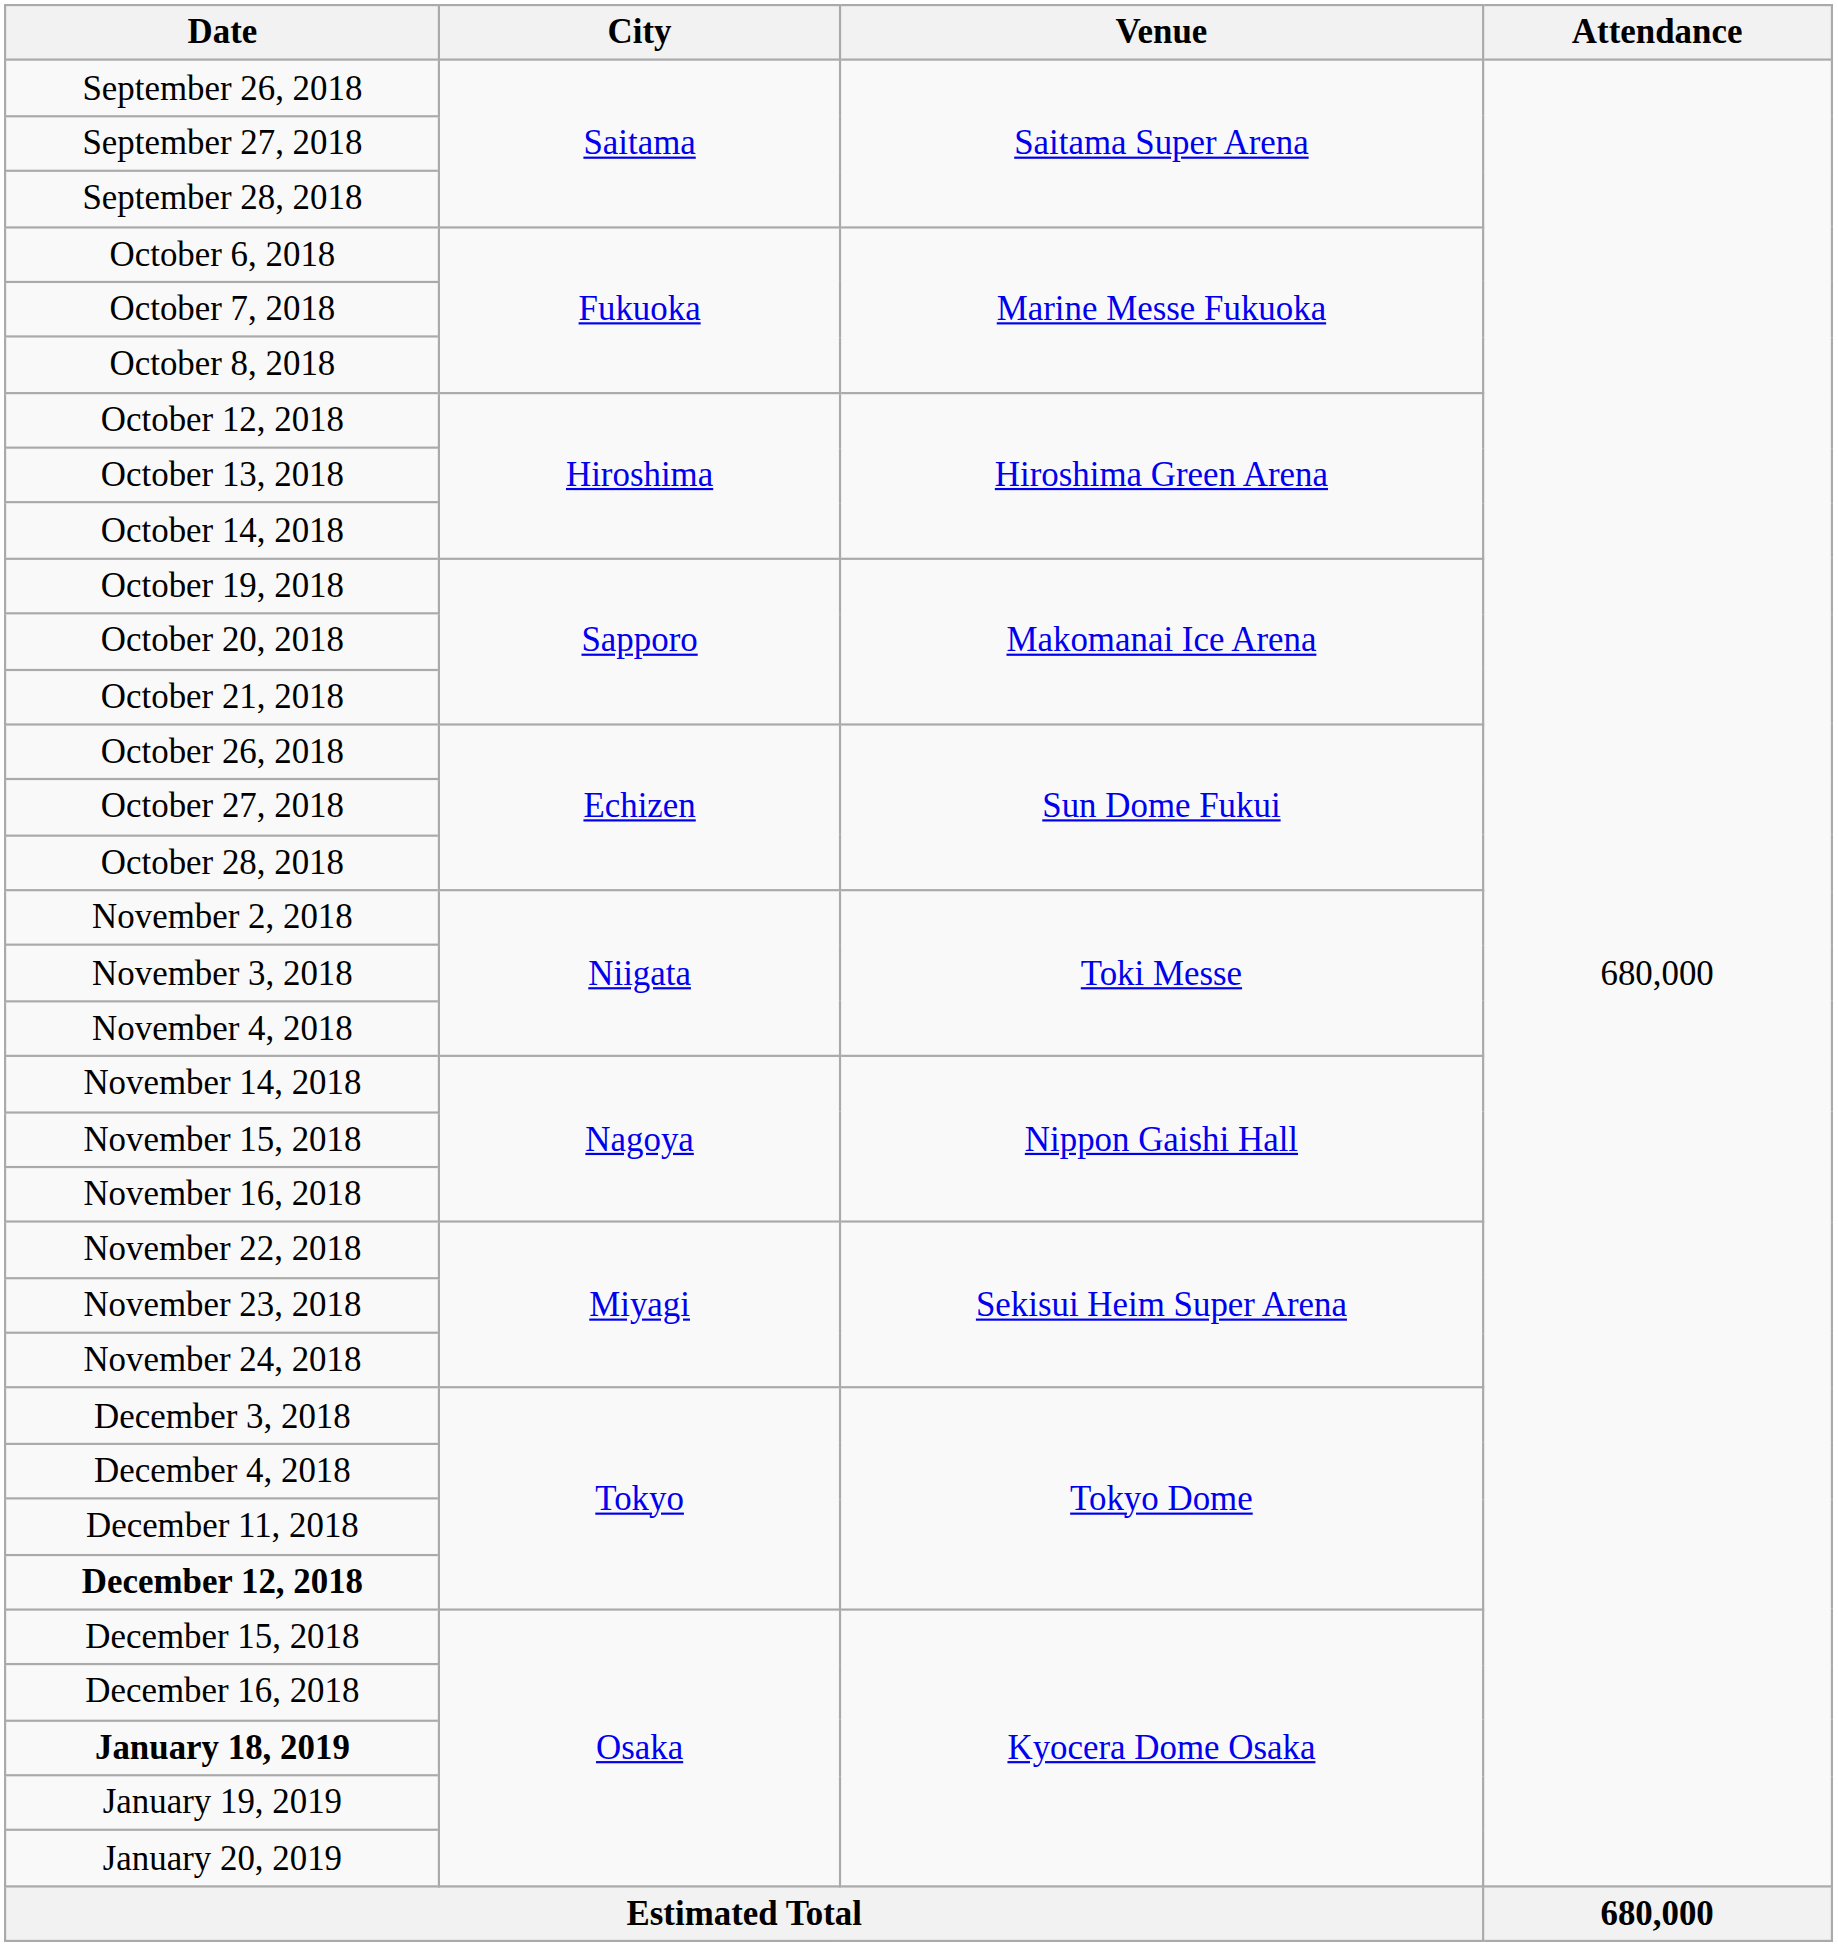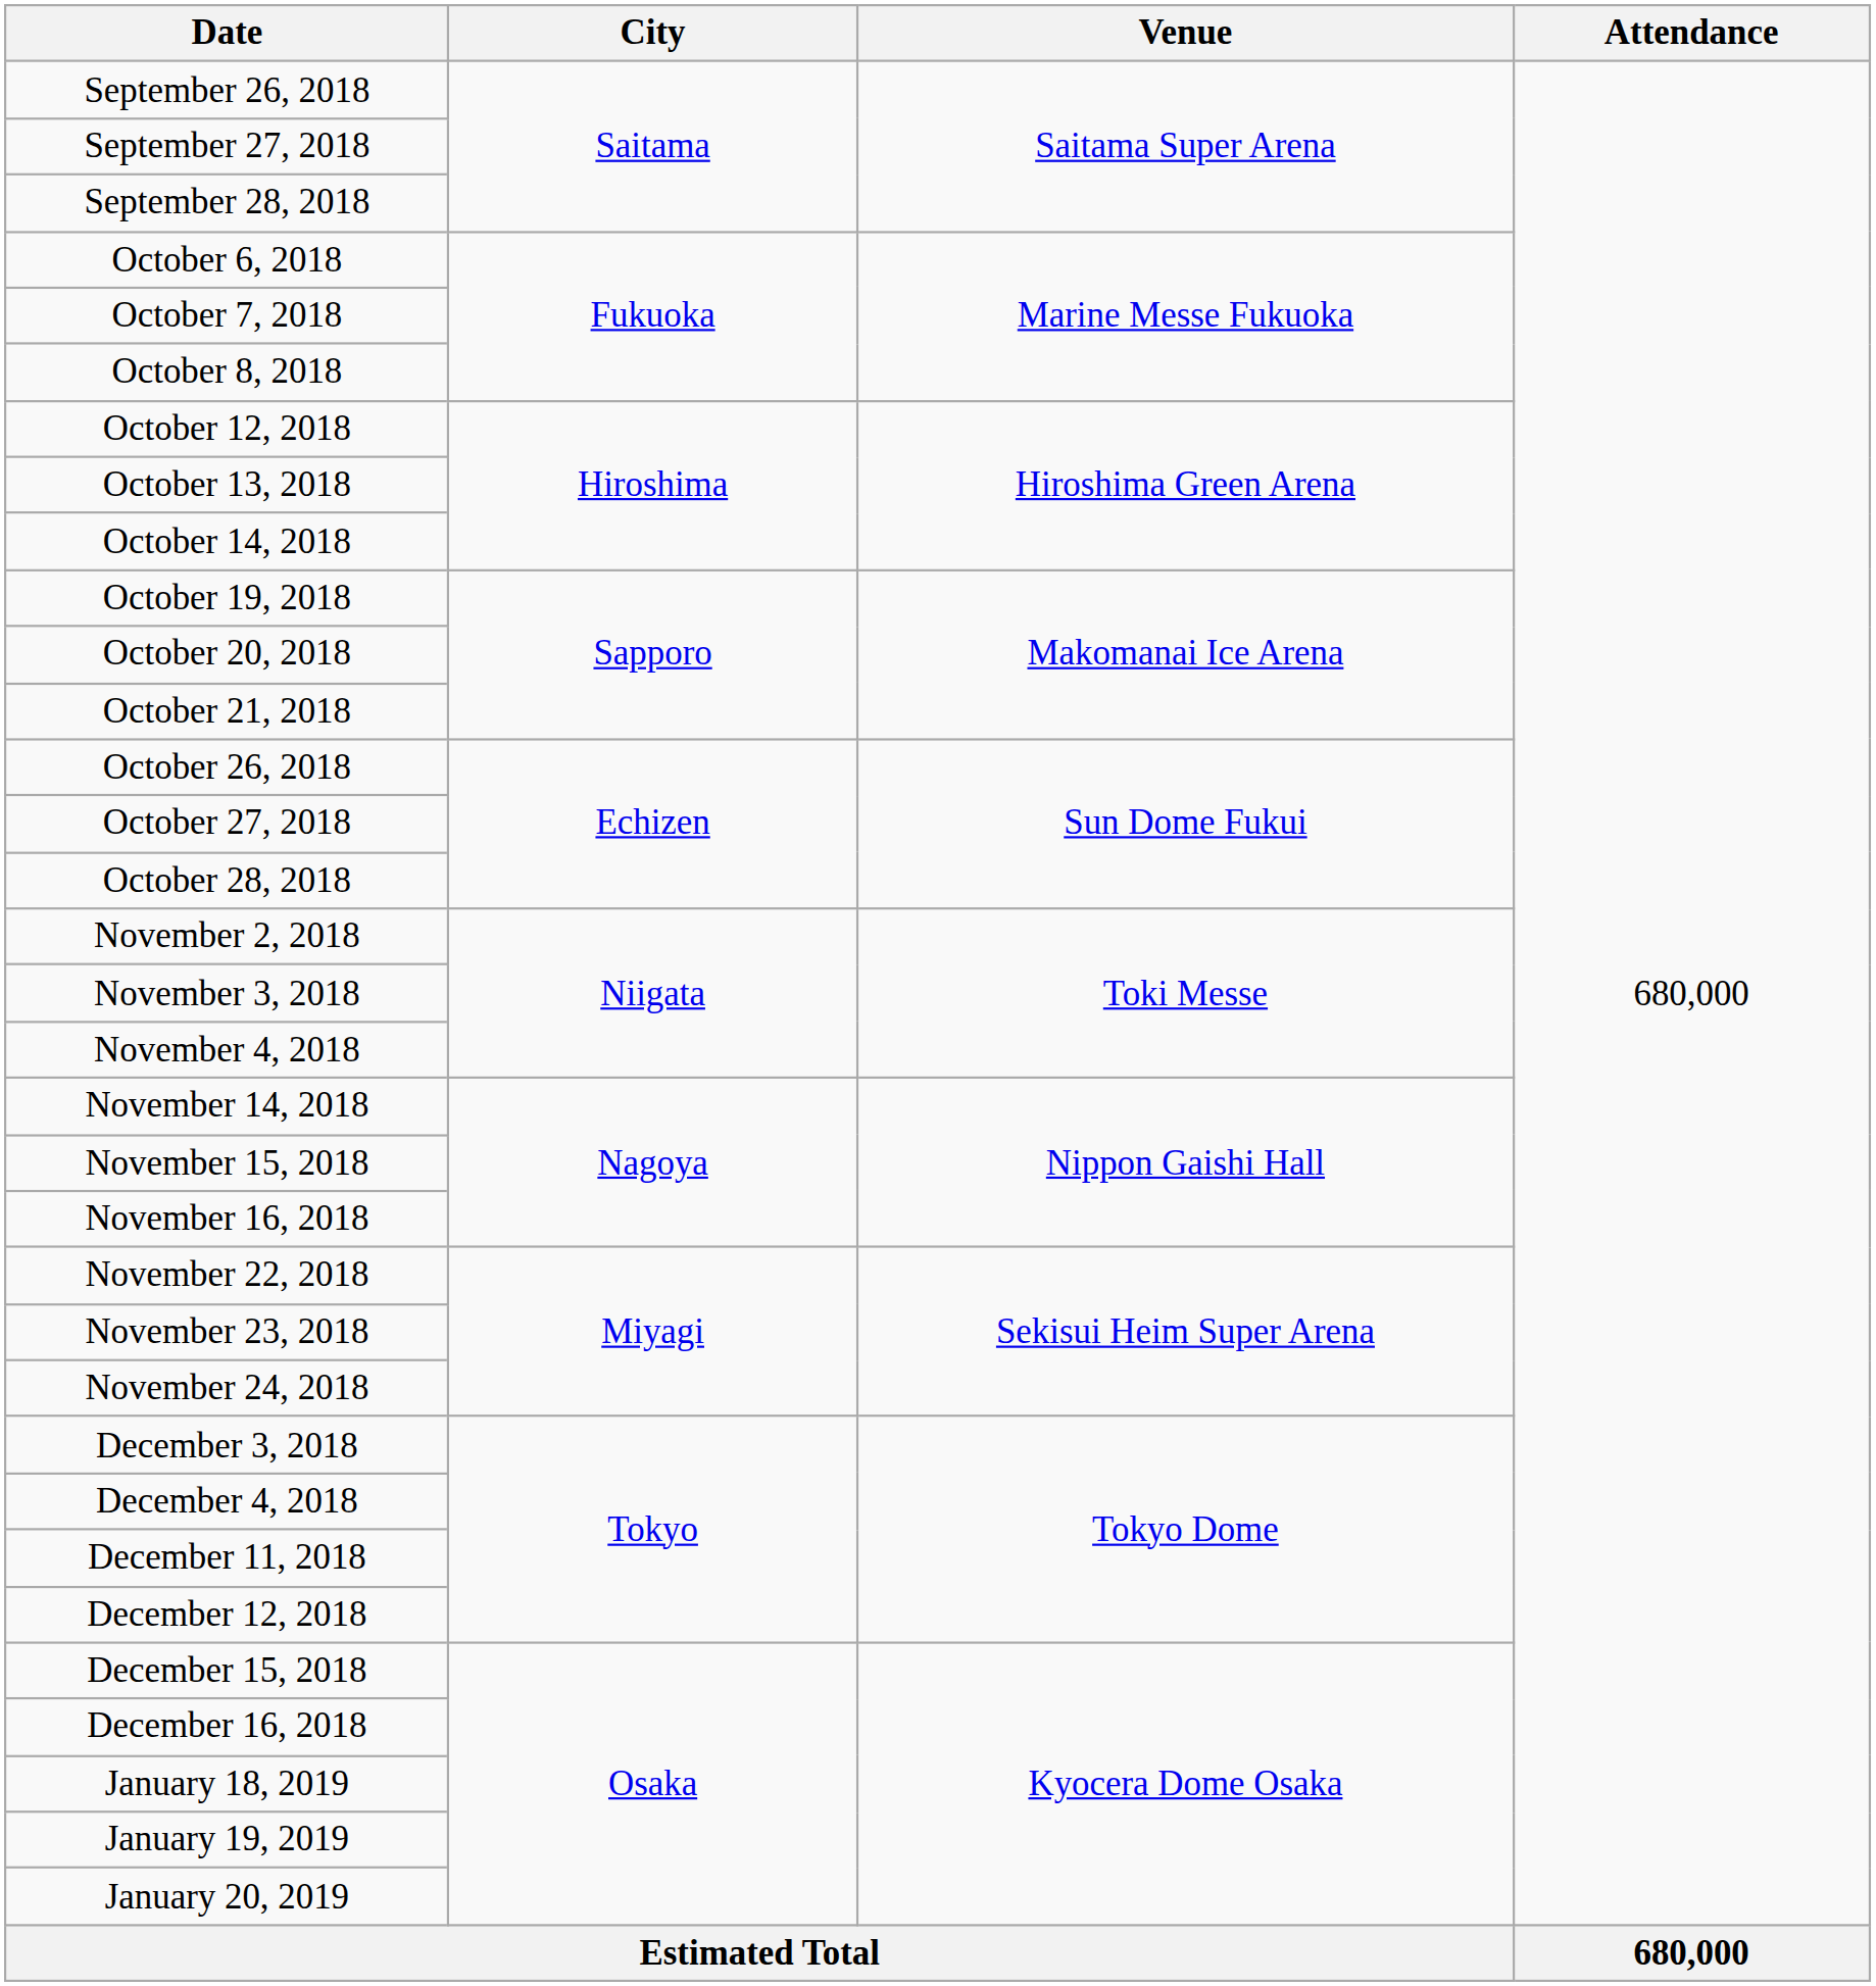December 12, 2018 | Date: bold -> normal
January 18, 2019 | Date: bold -> normal
